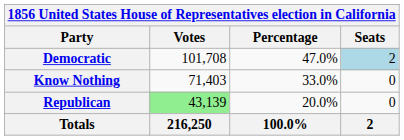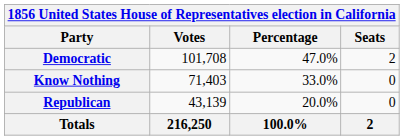Democratic | Seats: lightblue background -> no background
Republican | Votes: lightgreen background -> no background
